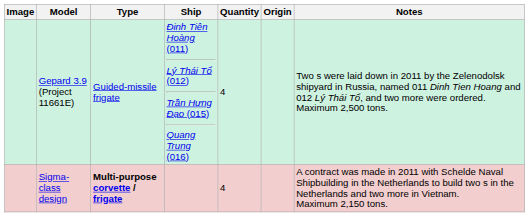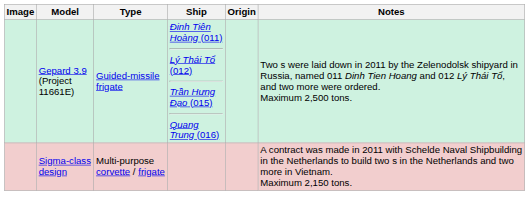- column: Quantity | 4 | 4
Sigma-class design | Type: bold -> normal
